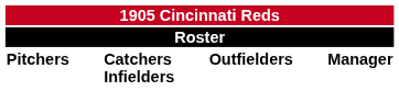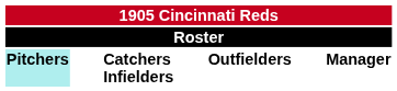Pitchers | column 1: no background -> paleturquoise background
